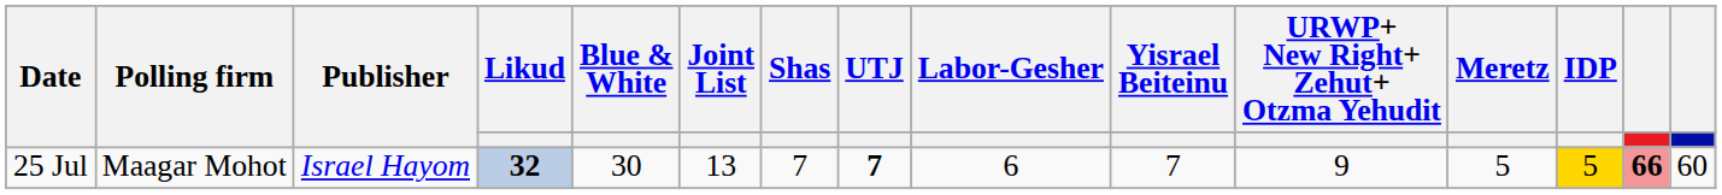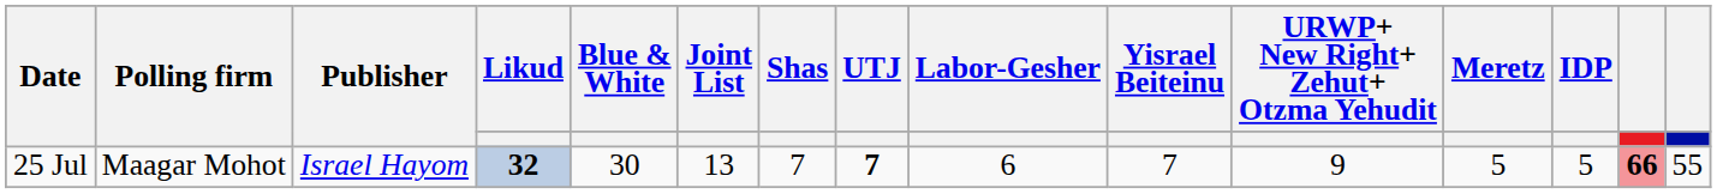25 Jul | IDP: gold background -> no background
25 Jul | column 15: 60 -> 55
